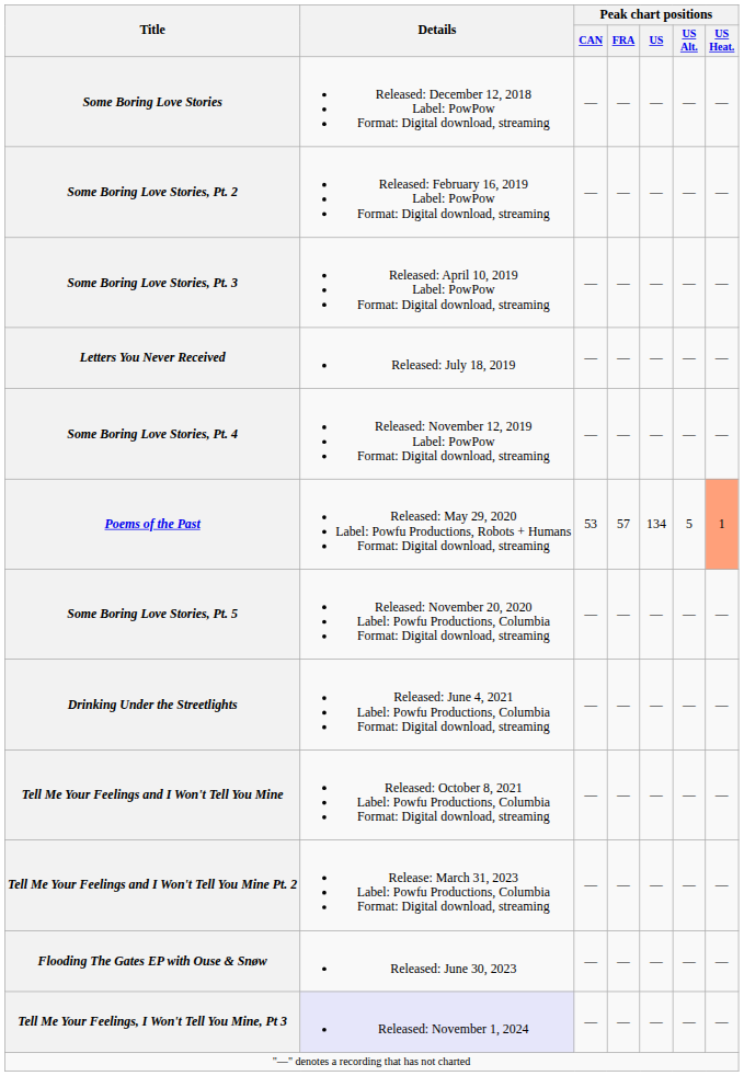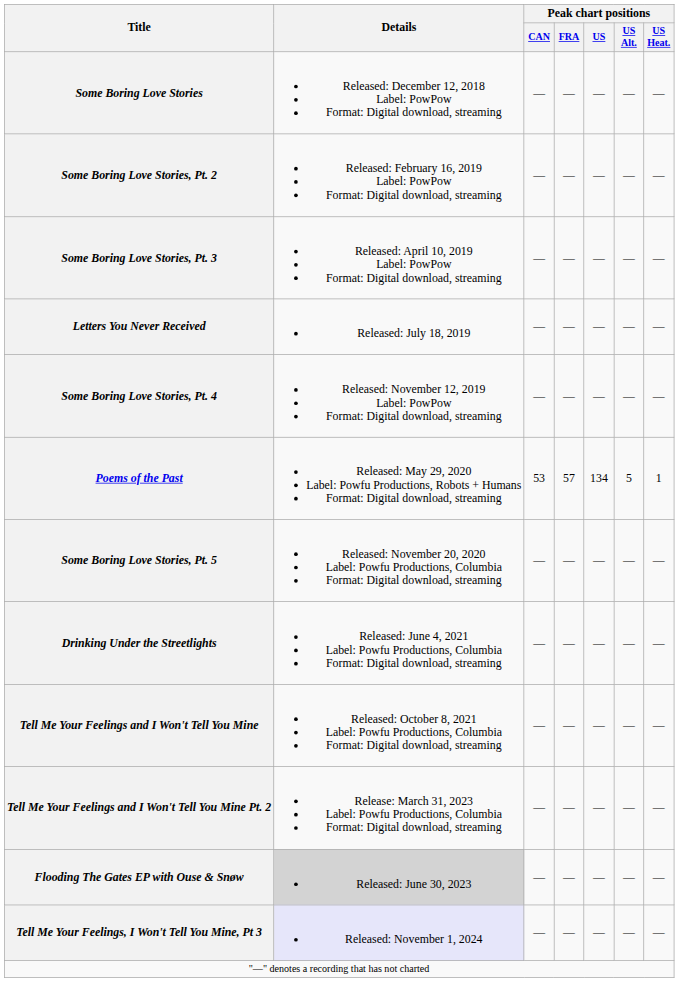Poems of the Past | Peak chart positions / US Heat.: lightsalmon background -> no background
Flooding The Gates EP with Ouse & Snøw | Details: no background -> lightgrey background
